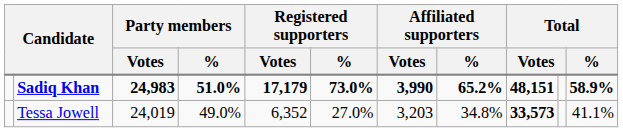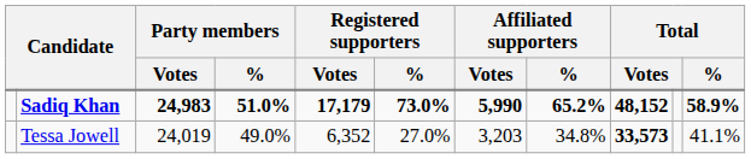Sadiq Khan | Affiliated supporters / Votes: 3,990 -> 5,990
Sadiq Khan | column 9: 48,151 -> 48,152
